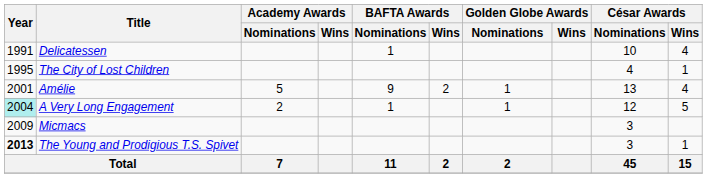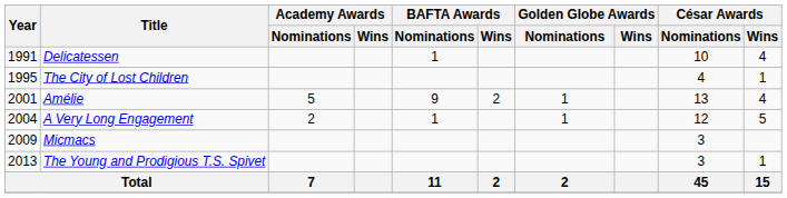A Very Long Engagement | Year: paleturquoise background -> no background
The Young and Prodigious T.S. Spivet | Year: bold -> normal
